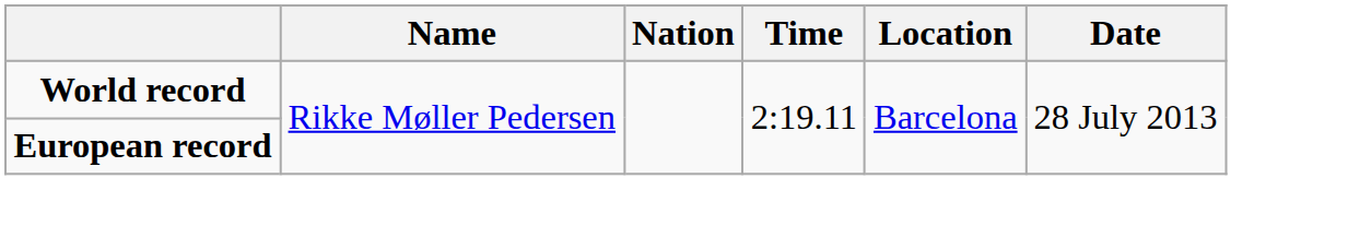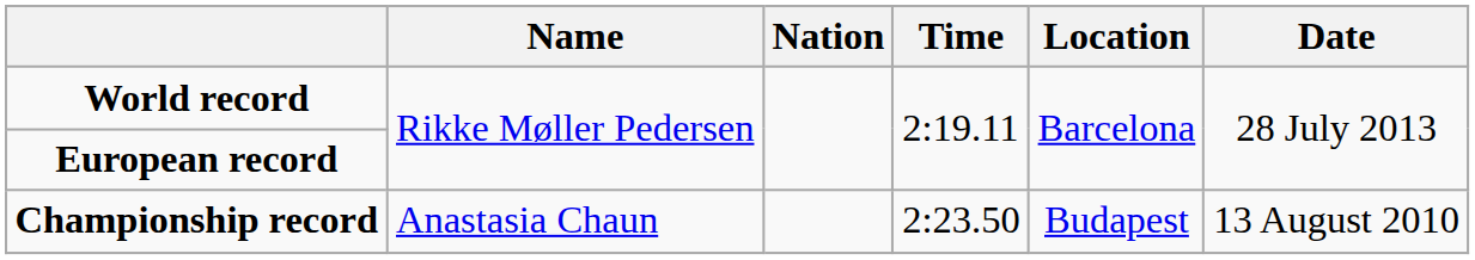+ row: Championship record | Anastasia Chaun | 2:23.50 | Budapest | 13 August 2010
